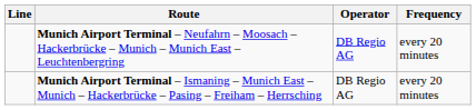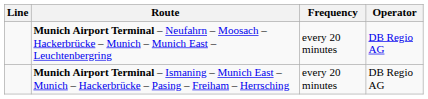columns swapped: Frequency <-> Operator
